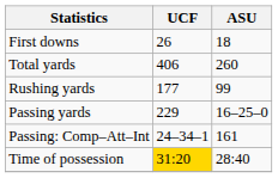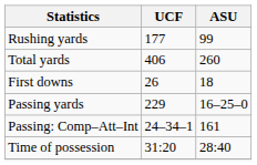rows swapped: First downs <-> Rushing yards
Time of possession | UCF: gold background -> no background
